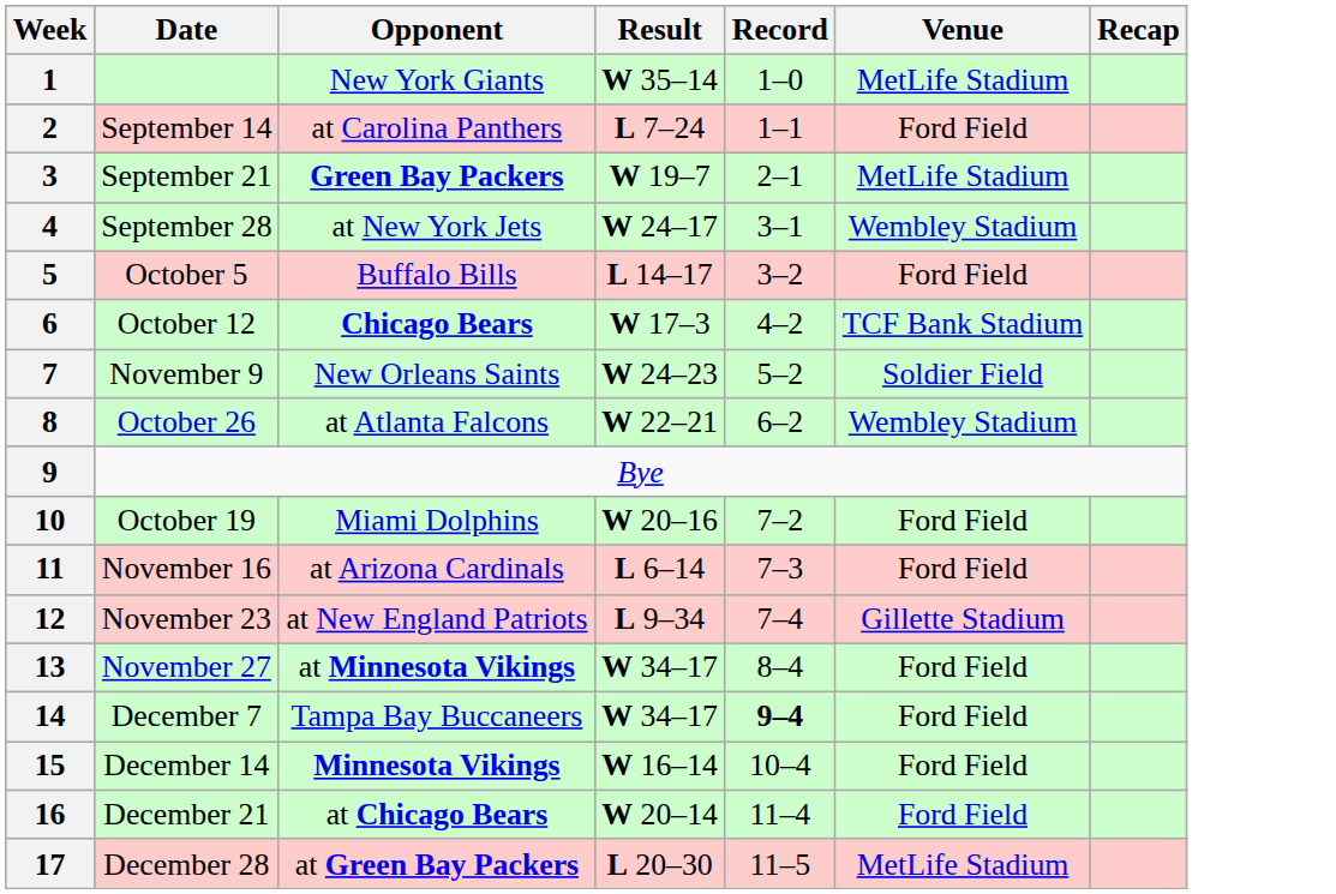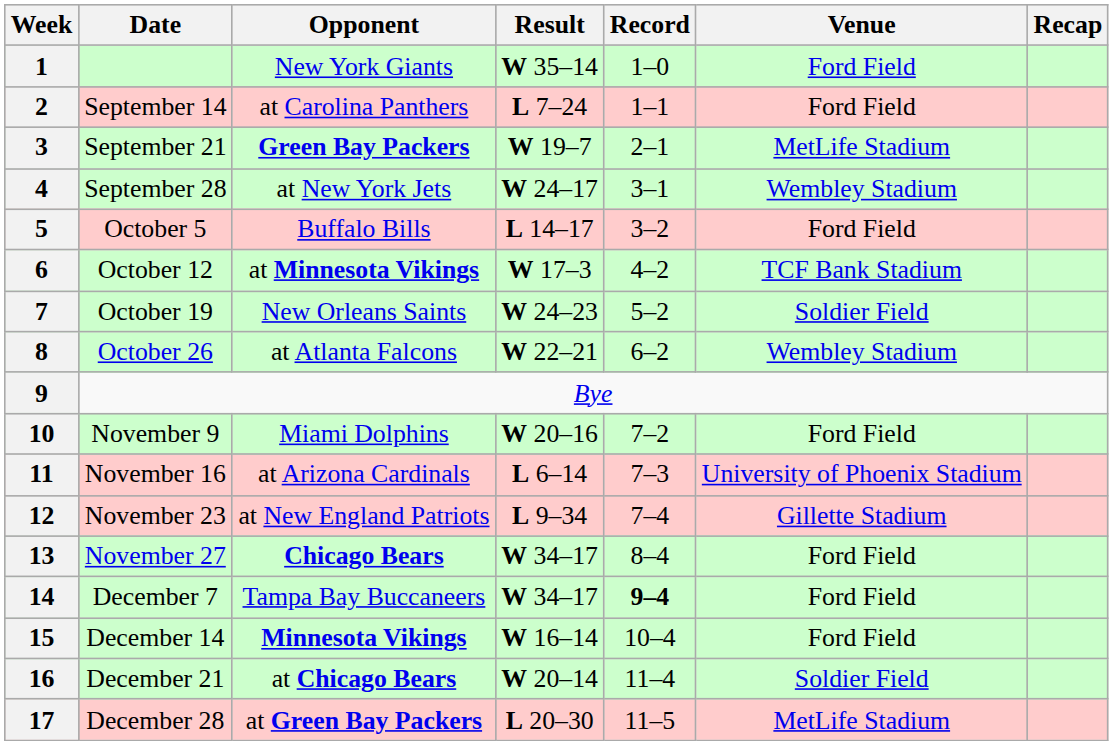1 | Venue: MetLife Stadium -> Ford Field
6 | Opponent: Chicago Bears -> at Minnesota Vikings
7 | Date: November 9 -> October 19
10 | Date: October 19 -> November 9
11 | Venue: Ford Field -> University of Phoenix Stadium
13 | Opponent: at Minnesota Vikings -> Chicago Bears
16 | Venue: Ford Field -> Soldier Field
